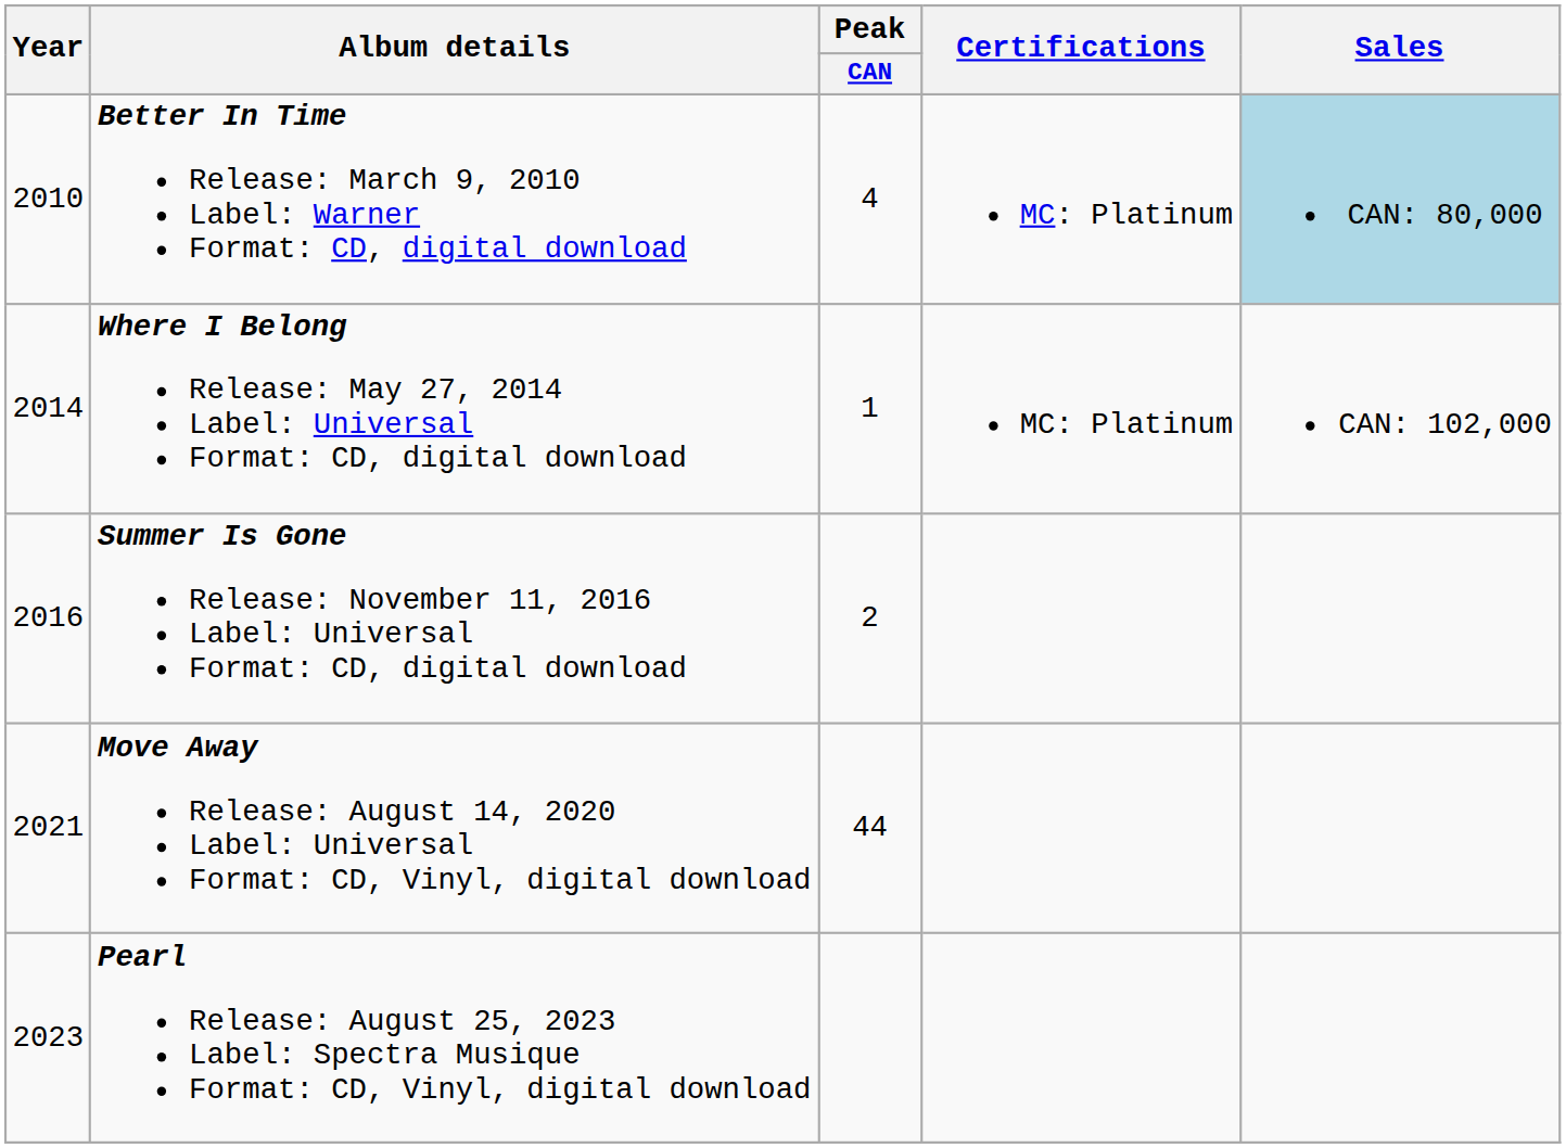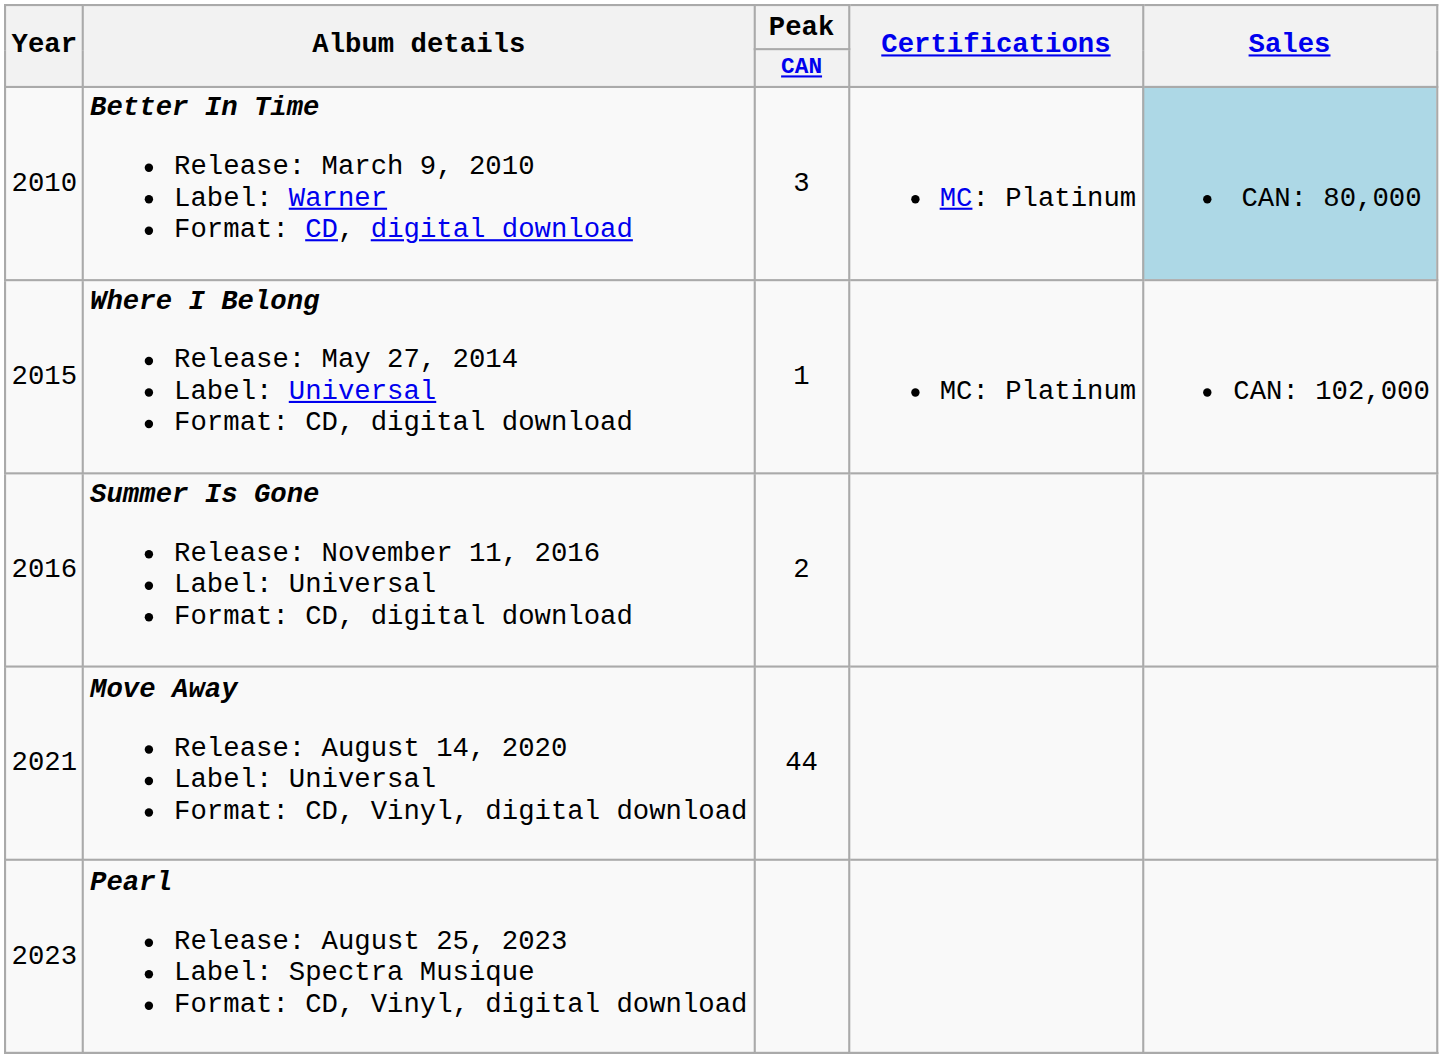row 3 | Peak / CAN: 4 -> 3
row 4 | Year: 2014 -> 2015
